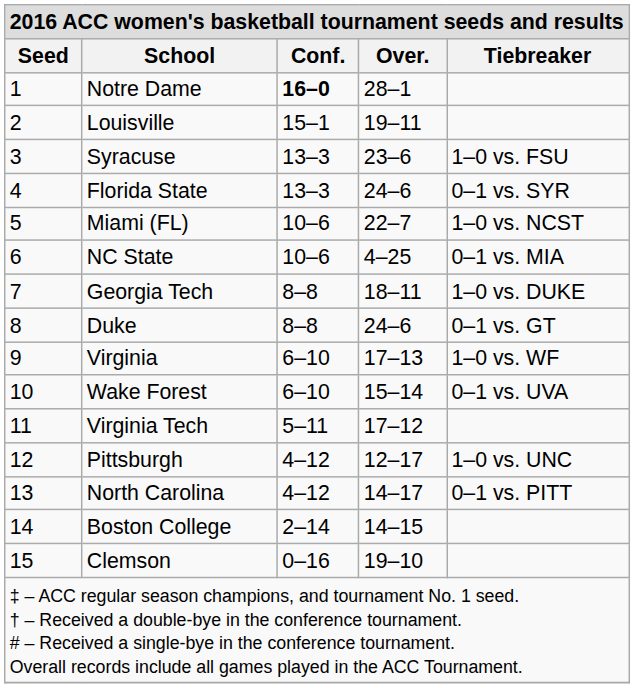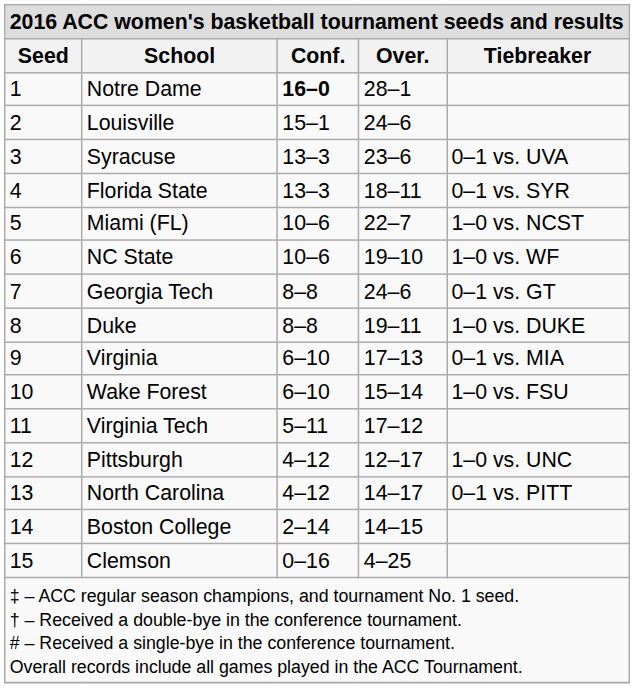Louisville | Over.: 19–11 -> 24–6
Syracuse | Tiebreaker: 1–0 vs. FSU -> 0–1 vs. UVA
Florida State | Over.: 24–6 -> 18–11
NC State | Over.: 4–25 -> 19–10
NC State | Tiebreaker: 0–1 vs. MIA -> 1–0 vs. WF
Georgia Tech | Over.: 18–11 -> 24–6
Georgia Tech | Tiebreaker: 1–0 vs. DUKE -> 0–1 vs. GT
Duke | Over.: 24–6 -> 19–11
Duke | Tiebreaker: 0–1 vs. GT -> 1–0 vs. DUKE
Virginia | Tiebreaker: 1–0 vs. WF -> 0–1 vs. MIA
Wake Forest | Tiebreaker: 0–1 vs. UVA -> 1–0 vs. FSU
Clemson | Over.: 19–10 -> 4–25
